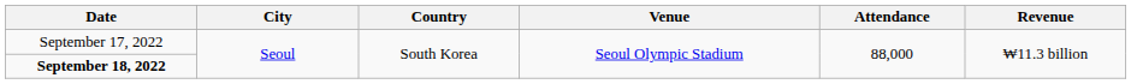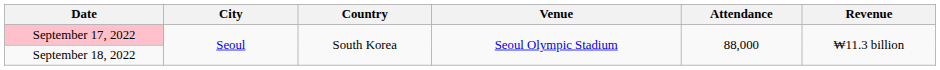September 17, 2022 | Date: no background -> pink background
September 18, 2022 | Date: bold -> normal
